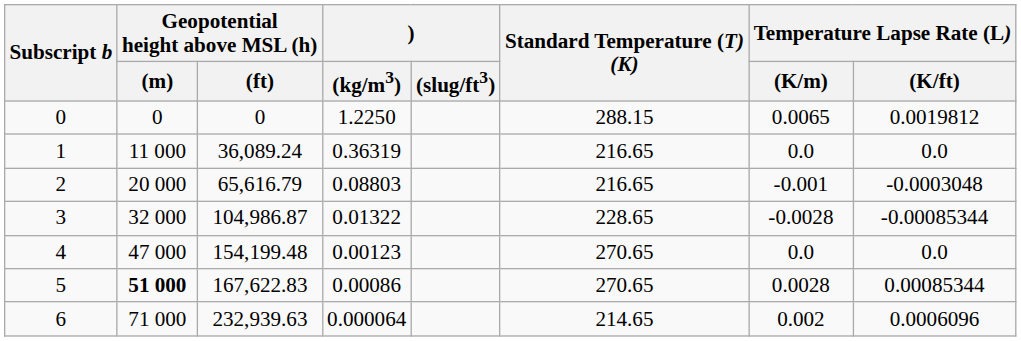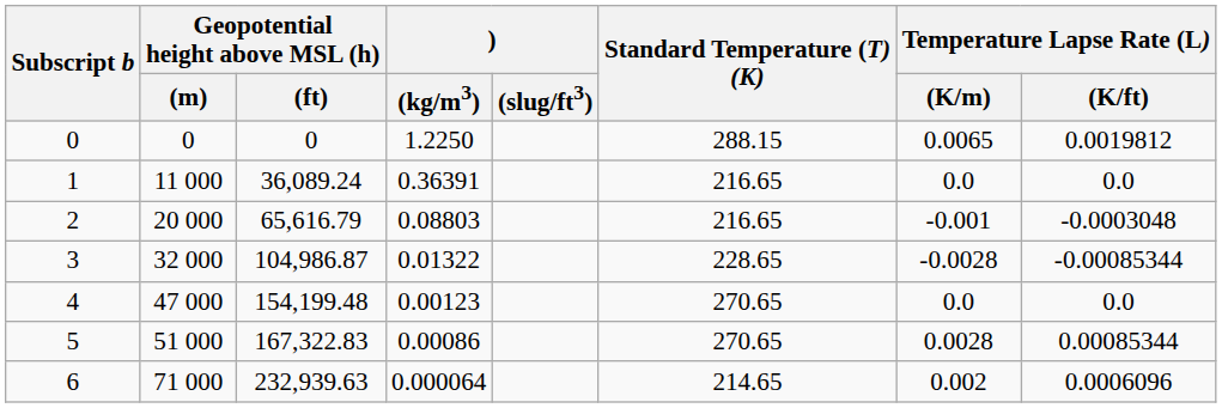1 | ) / (kg/m3): 0.36319 -> 0.36391
5 | Geopotential height above MSL (h) / (m): bold -> normal
5 | Geopotential height above MSL (h) / (ft): 167,622.83 -> 167,322.83
